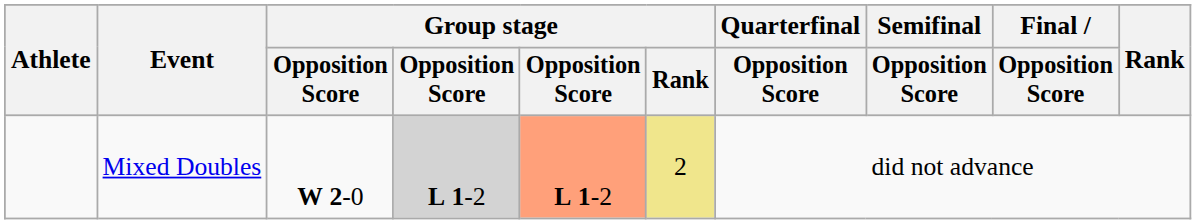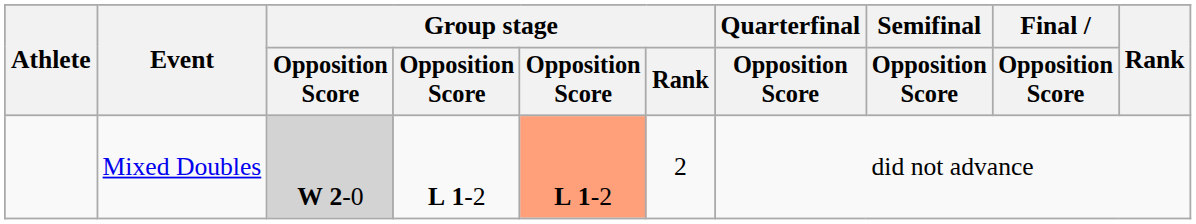Mixed Doubles | column 3: no background -> lightgrey background
Mixed Doubles | column 4: lightgrey background -> no background
Mixed Doubles | Group stage / Rank: khaki background -> no background
